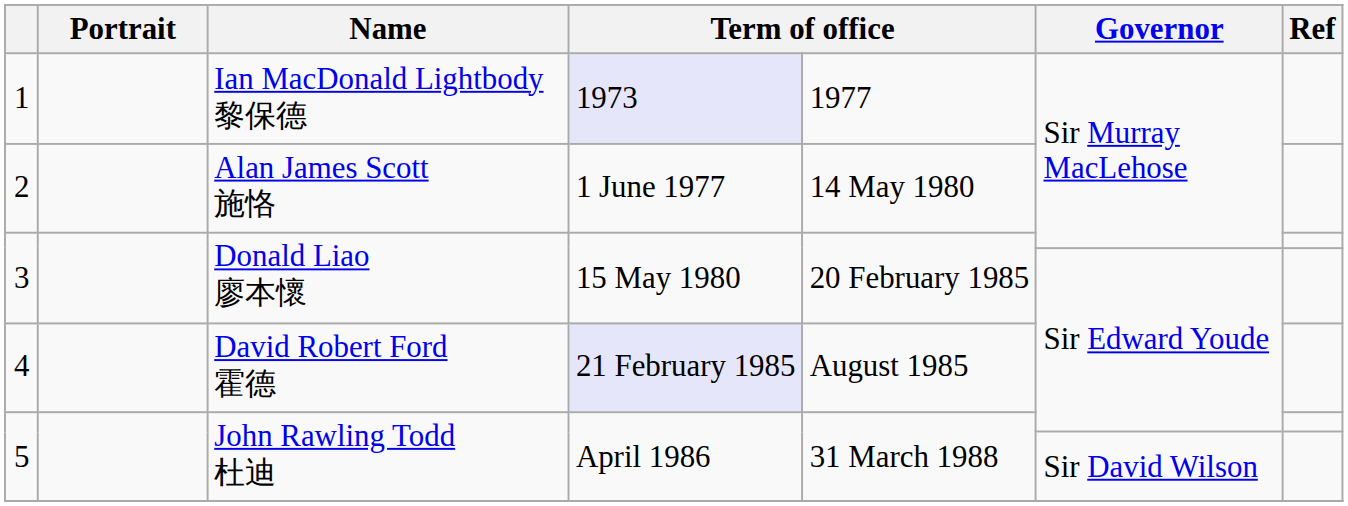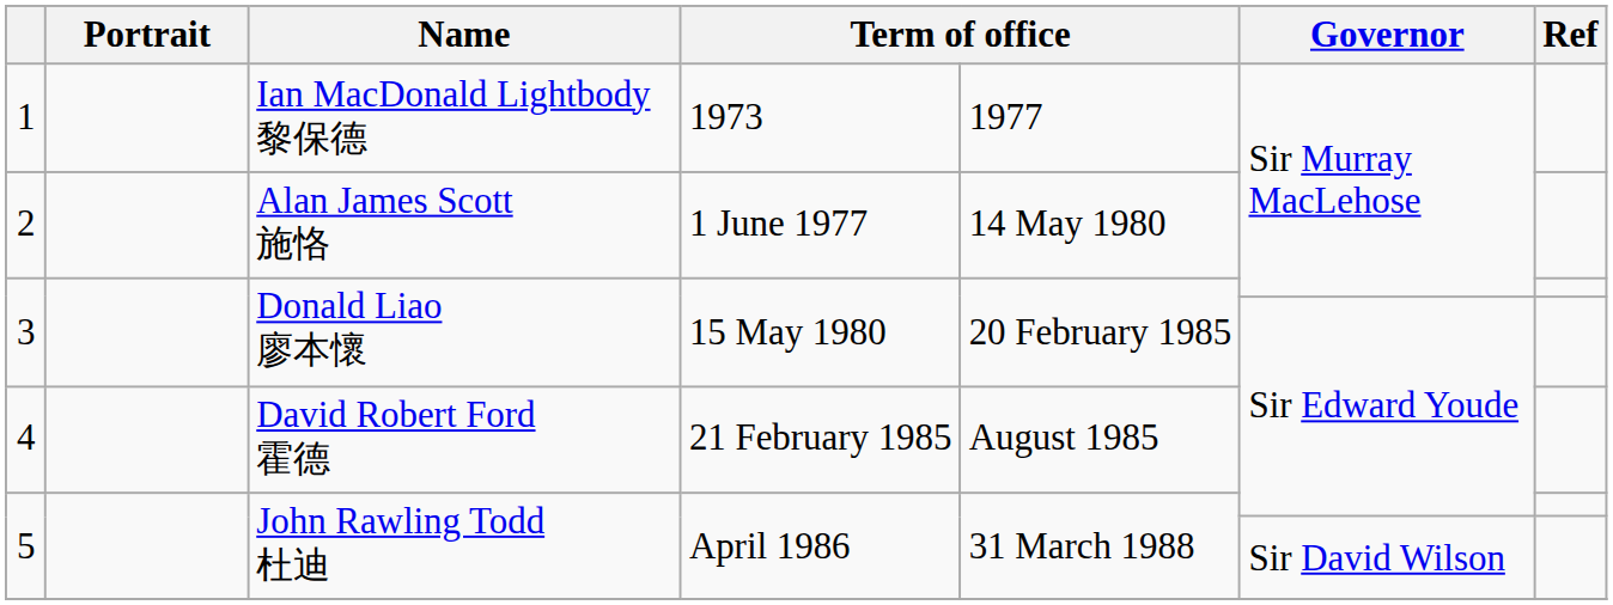1 | column 4: lavender background -> no background
4 | column 4: lavender background -> no background
